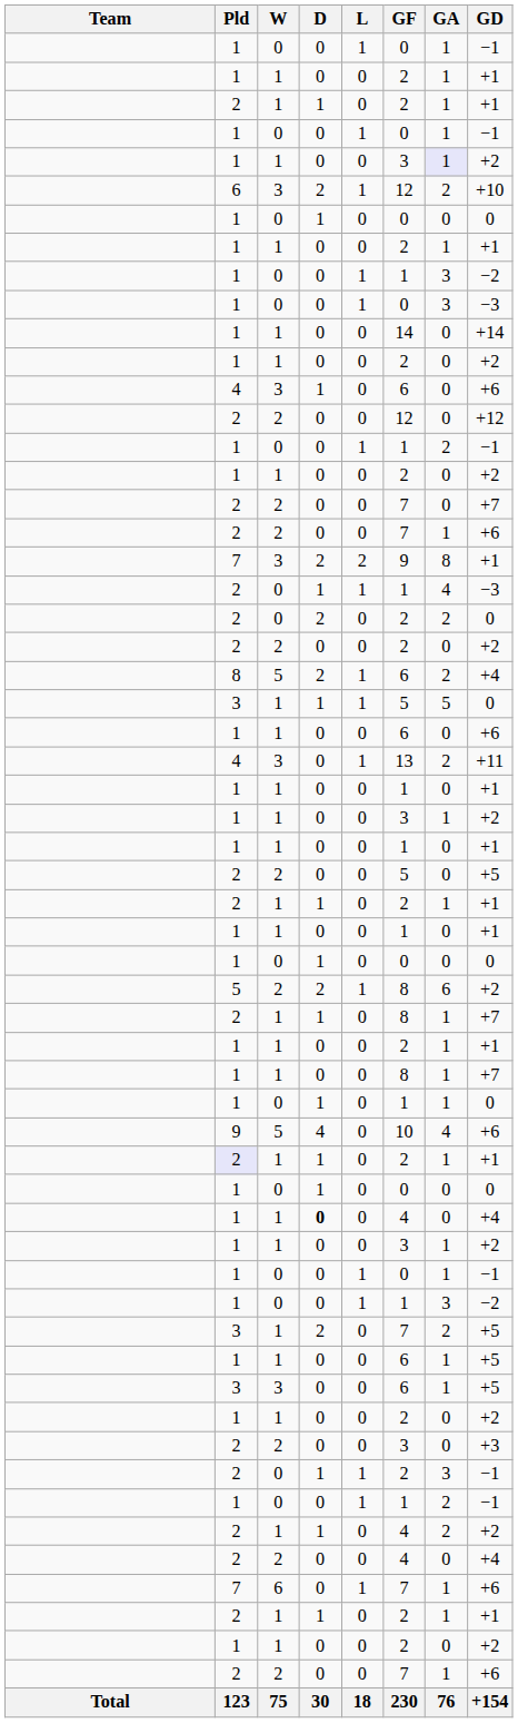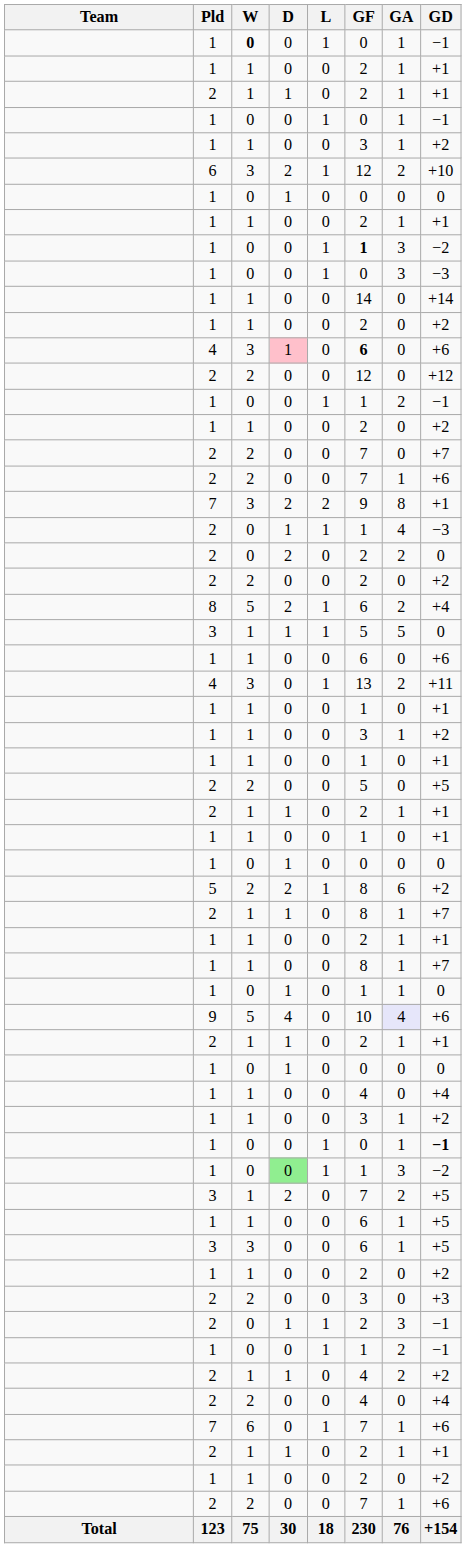row 2 | W: normal -> bold
row 6 | GA: lavender background -> no background
row 10 | GF: normal -> bold
row 14 | D: no background -> pink background
row 14 | GF: normal -> bold
row 40 | GA: no background -> lavender background
row 41 | Pld: lavender background -> no background
row 43 | D: bold -> normal
row 45 | GD: normal -> bold
row 46 | D: no background -> lightgreen background
